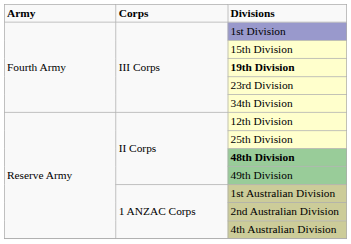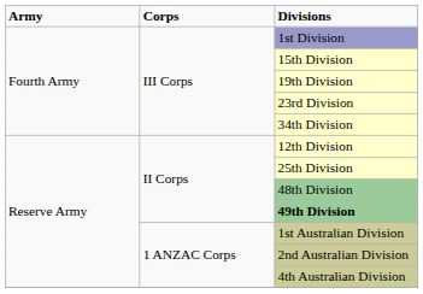19th Division | Divisions: bold -> normal
48th Division | Divisions: bold -> normal
49th Division | Divisions: normal -> bold
